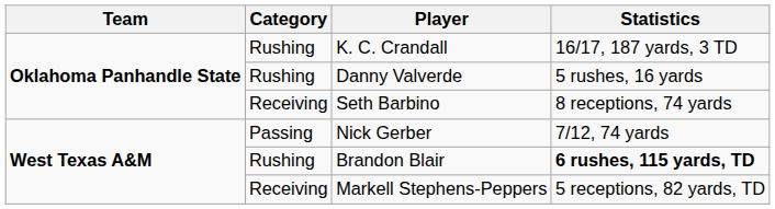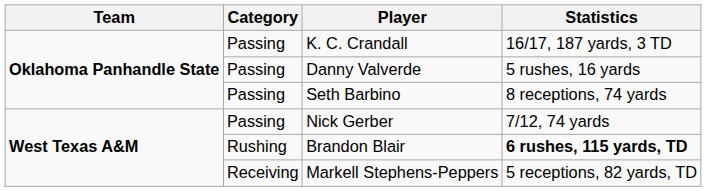K. C. Crandall | Category: Rushing -> Passing
Danny Valverde | Category: Rushing -> Passing
Seth Barbino | Category: Receiving -> Passing
